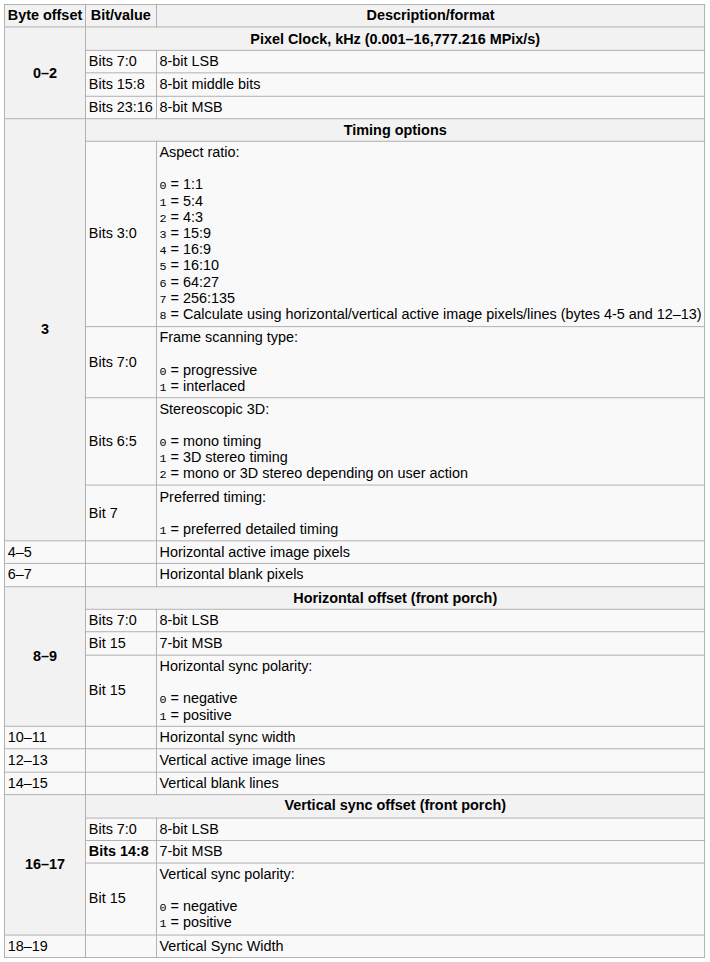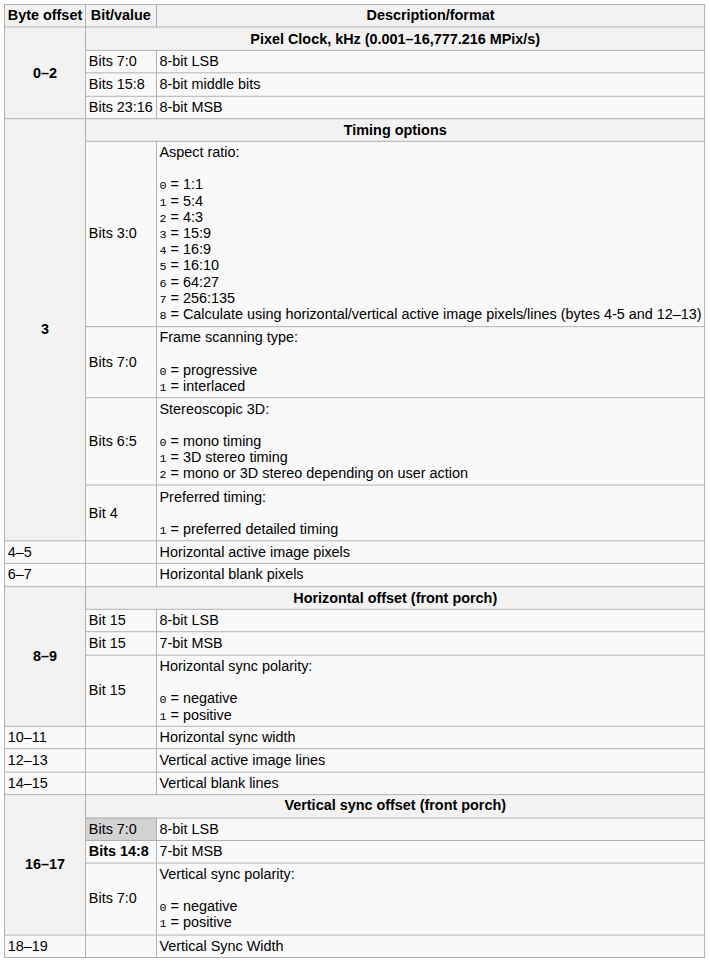Preferred timing: 1 = preferred detailed timing | Bit/value / Pixel Clock, kHz (0.001–16,777.216 MPix/s): Bit 7 -> Bit 4
8–9 / 8-bit LSB | Bit/value / Pixel Clock, kHz (0.001–16,777.216 MPix/s): Bits 7:0 -> Bit 15
16–17 / 8-bit LSB | Bit/value / Pixel Clock, kHz (0.001–16,777.216 MPix/s): no background -> lightgrey background
Vertical sync polarity: 0 = negative 1 = positive | Bit/value / Pixel Clock, kHz (0.001–16,777.216 MPix/s): Bit 15 -> Bits 7:0
